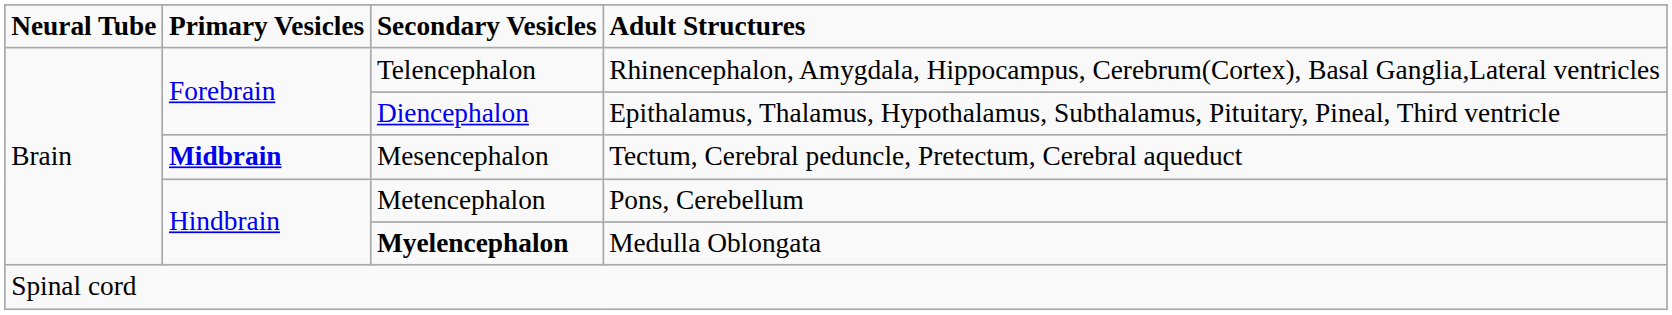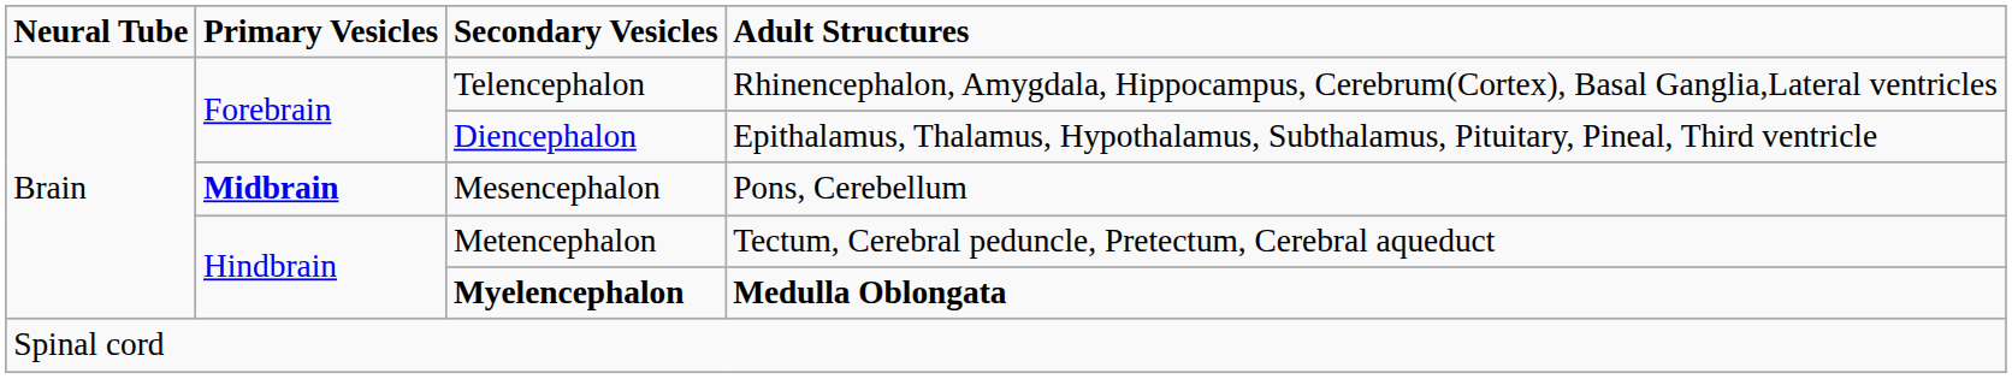Mesencephalon | Adult Structures: Tectum, Cerebral peduncle, Pretectum, Cerebral aqueduct -> Pons, Cerebellum
Metencephalon | Adult Structures: Pons, Cerebellum -> Tectum, Cerebral peduncle, Pretectum, Cerebral aqueduct
Myelencephalon | Adult Structures: normal -> bold
